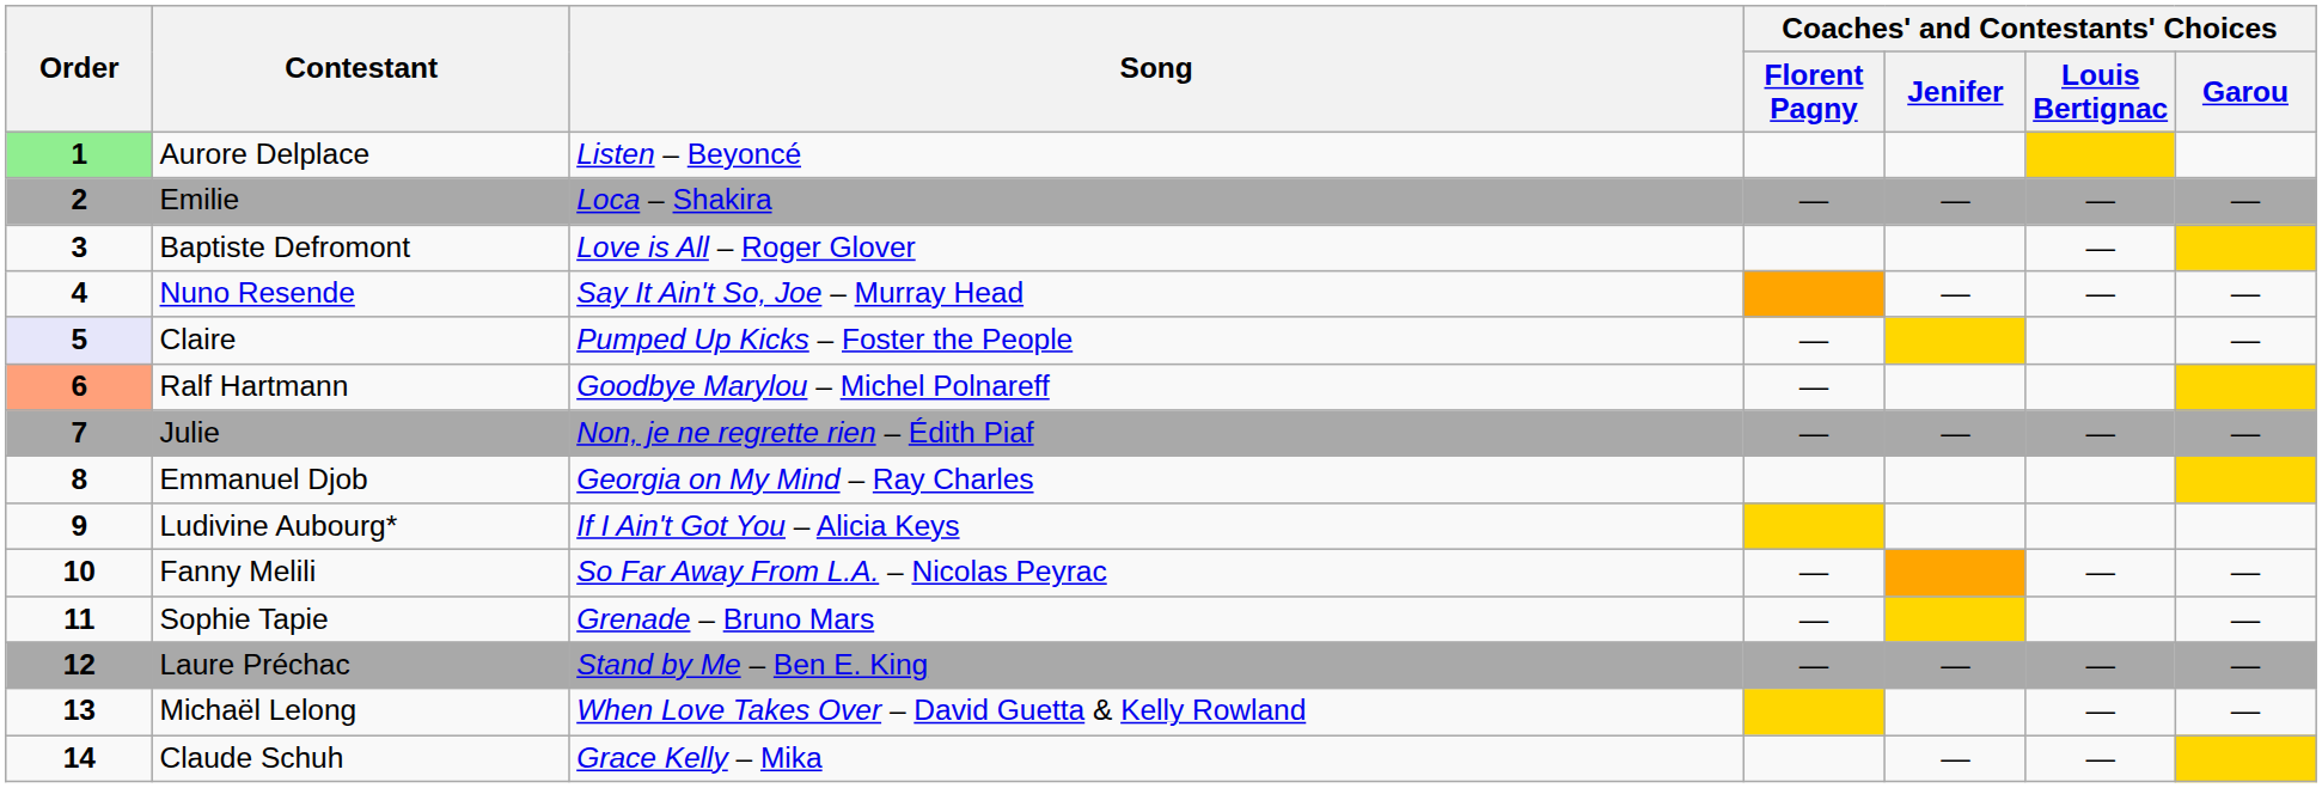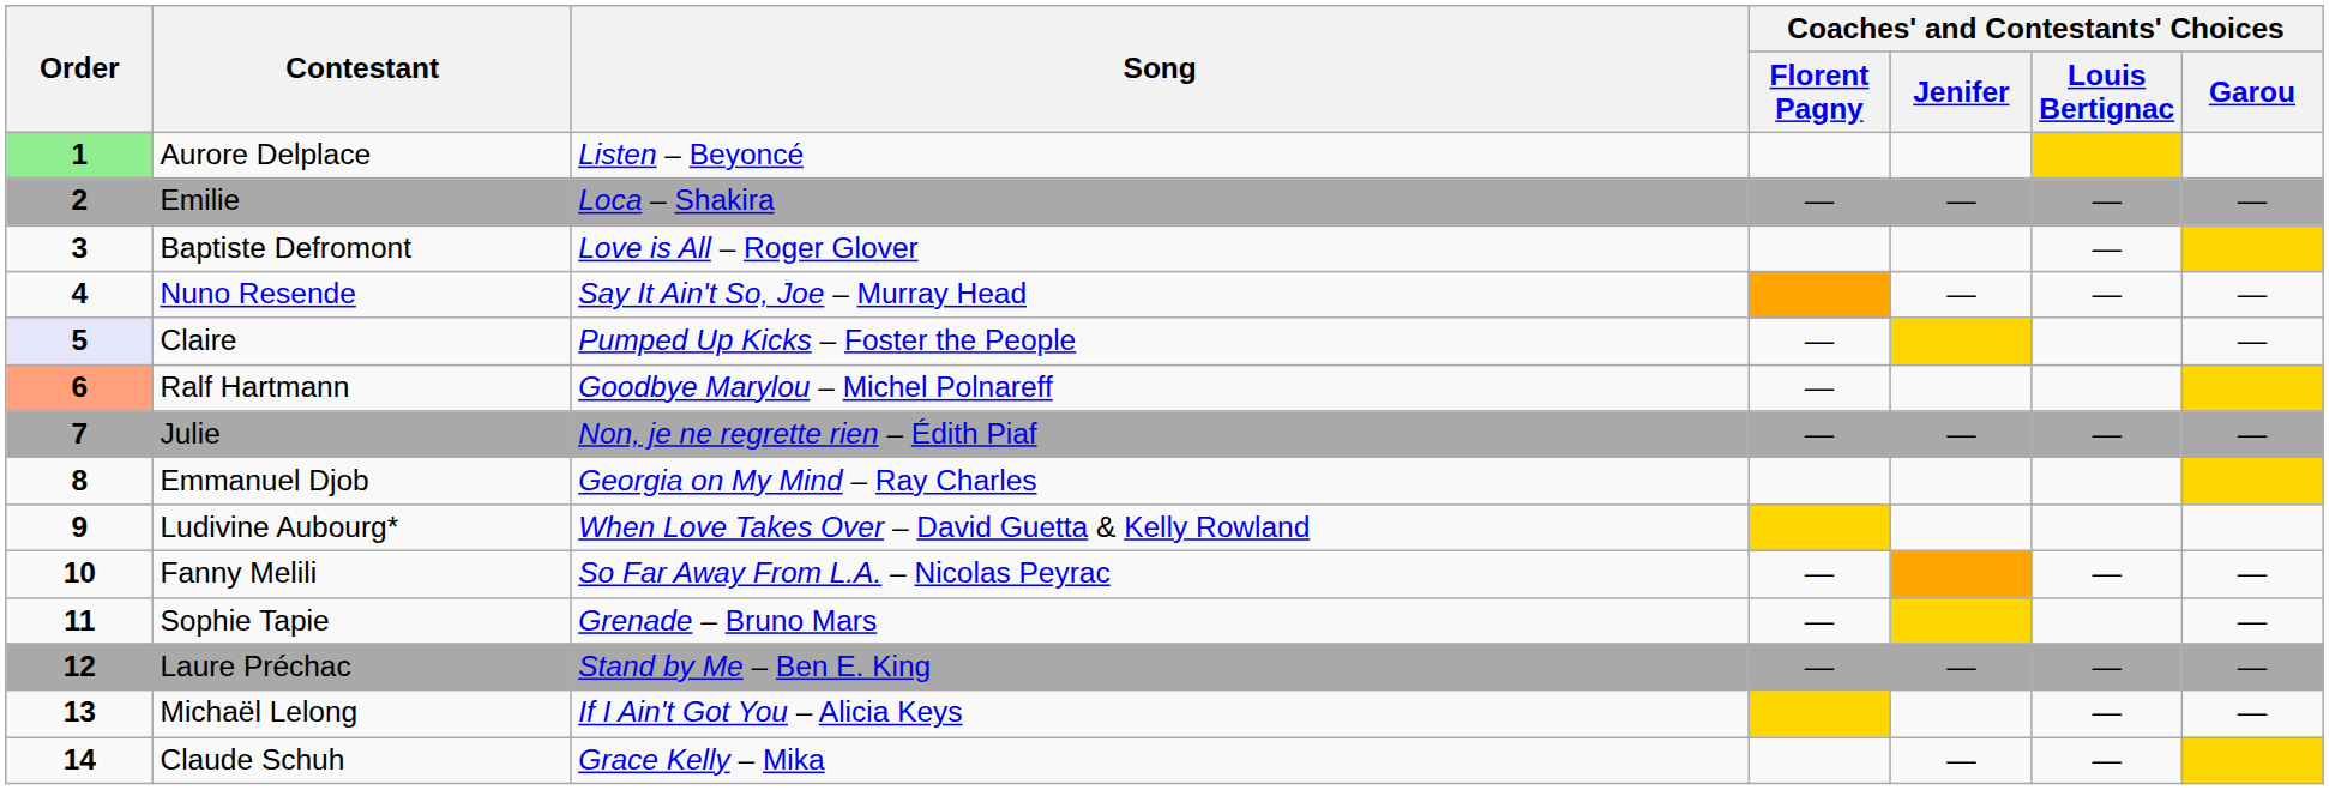Ludivine Aubourg* | Song: If I Ain't Got You – Alicia Keys -> When Love Takes Over – David Guetta & Kelly Rowland
Michaël Lelong | Song: When Love Takes Over – David Guetta & Kelly Rowland -> If I Ain't Got You – Alicia Keys
